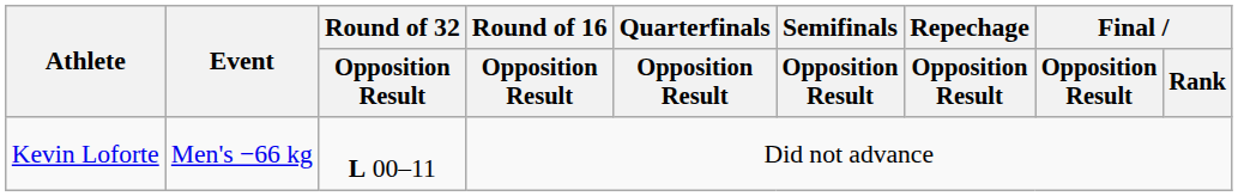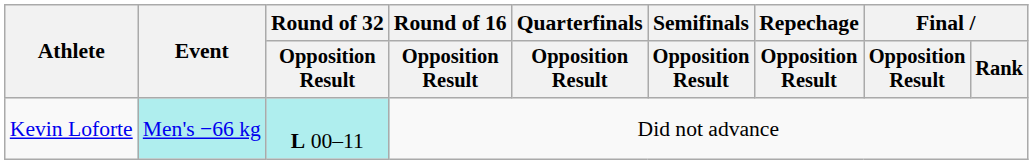Kevin Loforte | Event: no background -> paleturquoise background
Kevin Loforte | Round of 32 / Opposition Result: no background -> paleturquoise background
